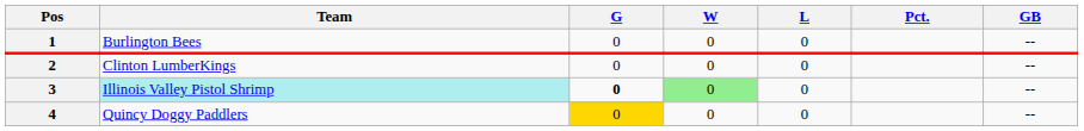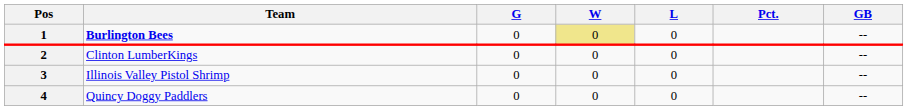1 | Team: normal -> bold
1 | W: no background -> khaki background
3 | Team: paleturquoise background -> no background
3 | G: bold -> normal
3 | W: lightgreen background -> no background
4 | G: gold background -> no background
